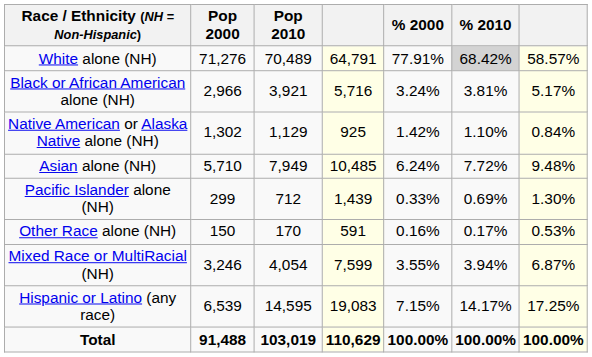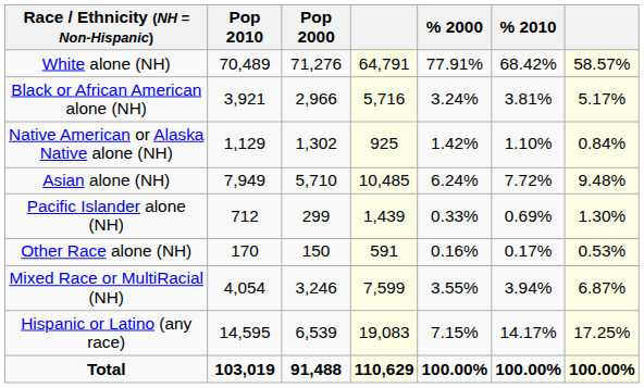columns swapped: Pop 2000 <-> Pop 2010
White alone (NH) | % 2010: lightgrey background -> no background
